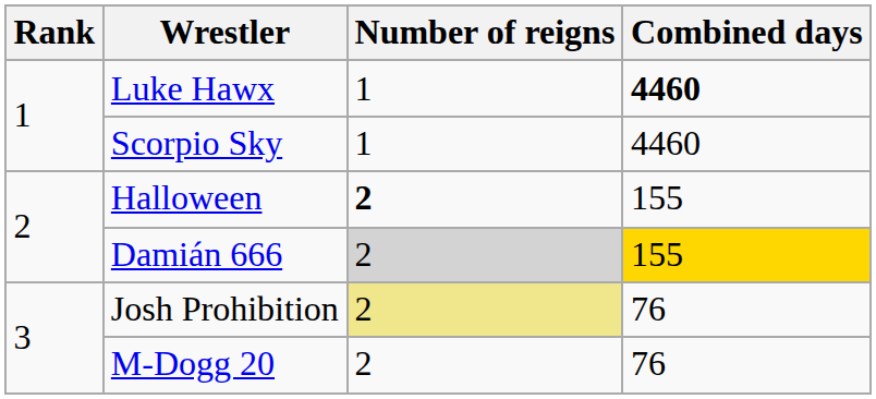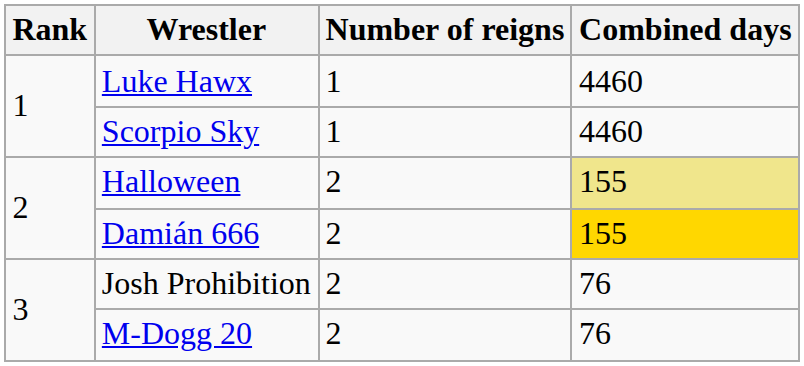Luke Hawx | Combined days: bold -> normal
Halloween | Number of reigns: bold -> normal
Halloween | Combined days: no background -> khaki background
Damián 666 | Number of reigns: lightgrey background -> no background
Josh Prohibition | Number of reigns: khaki background -> no background
